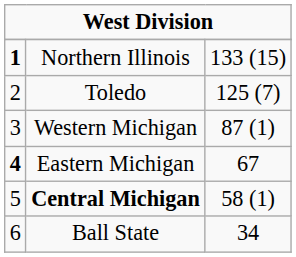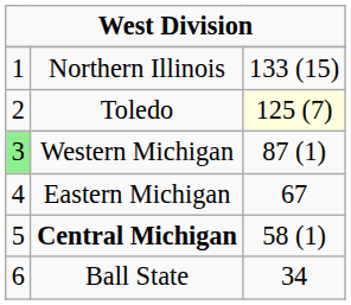Northern Illinois | column 1: bold -> normal
Toledo | column 3: no background -> lightyellow background
Western Michigan | column 1: no background -> lightgreen background
Eastern Michigan | column 1: bold -> normal
